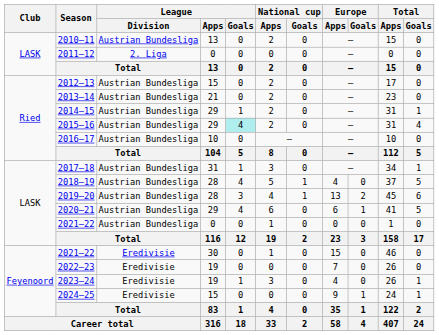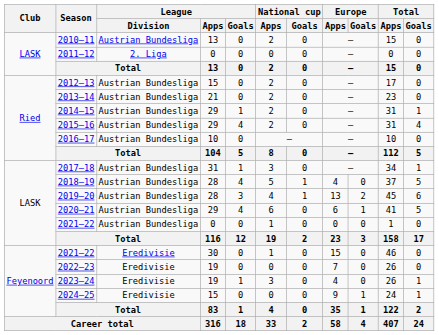2015–16 | League / Goals: paleturquoise background -> no background
